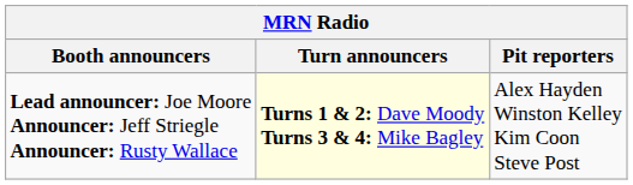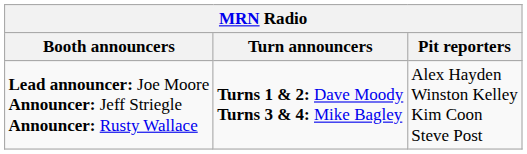row 3 | Turn announcers: lightyellow background -> no background
